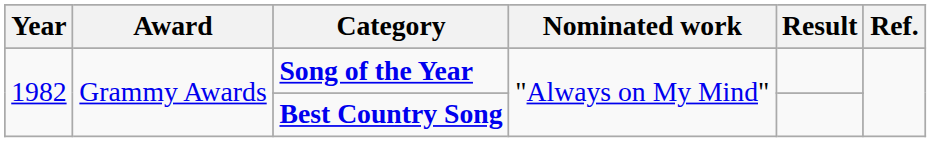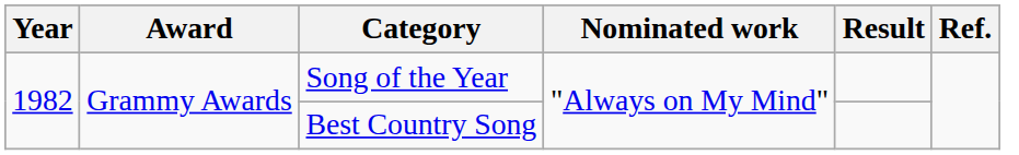Song of the Year | Category: bold -> normal
Best Country Song | Category: bold -> normal
